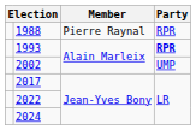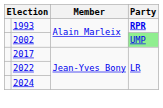- row: 1988 | Pierre Raynal | RPR
2002 | Party: no background -> lightgreen background
